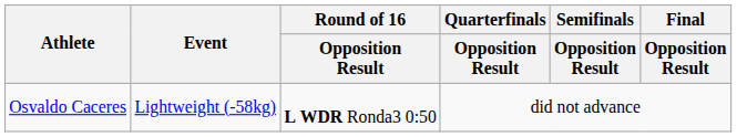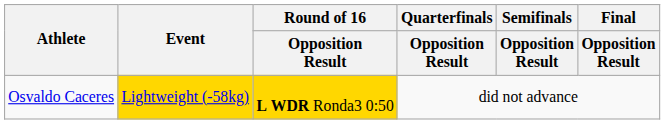Osvaldo Caceres | Event: no background -> gold background
Osvaldo Caceres | Round of 16 / Opposition Result: no background -> gold background
